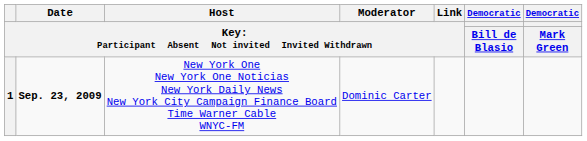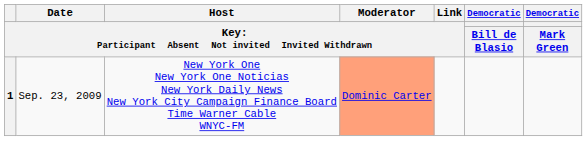1 | column 2: bold -> normal
1 | column 4: no background -> lightsalmon background
